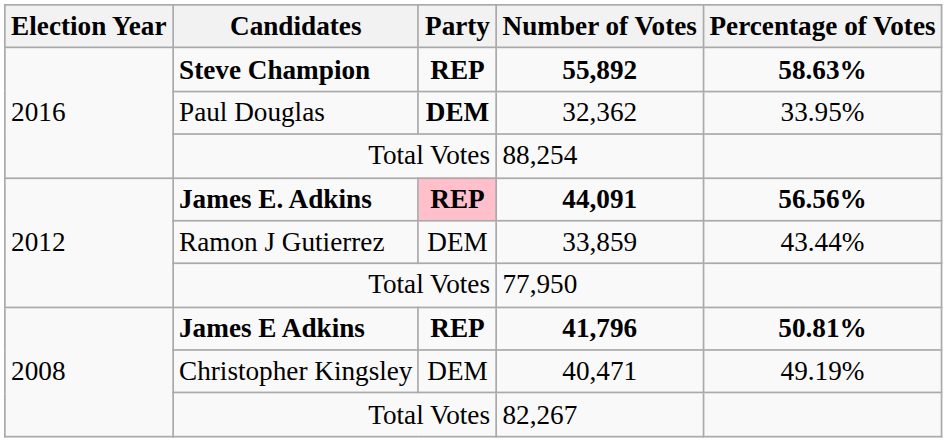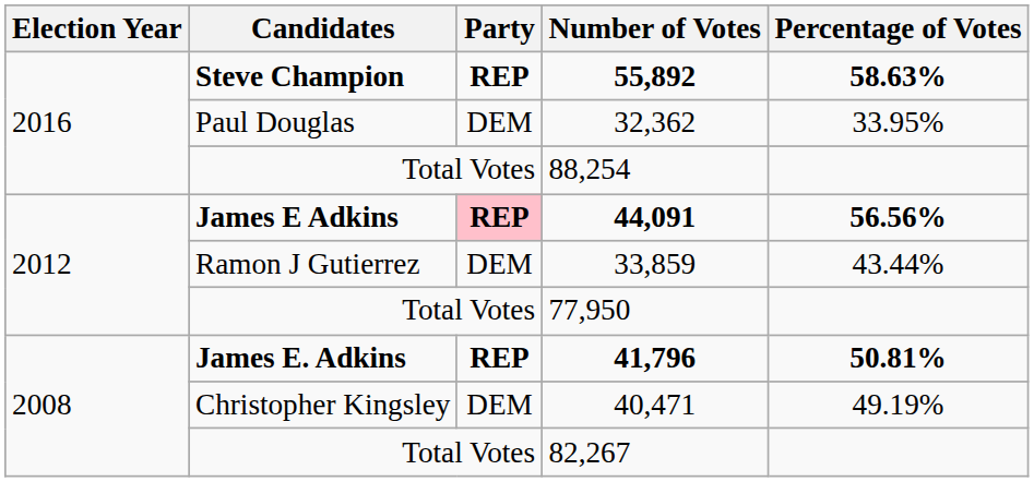32,362 | Party: bold -> normal
44,091 | Candidates: James E. Adkins -> James E Adkins
41,796 | Candidates: James E Adkins -> James E. Adkins
